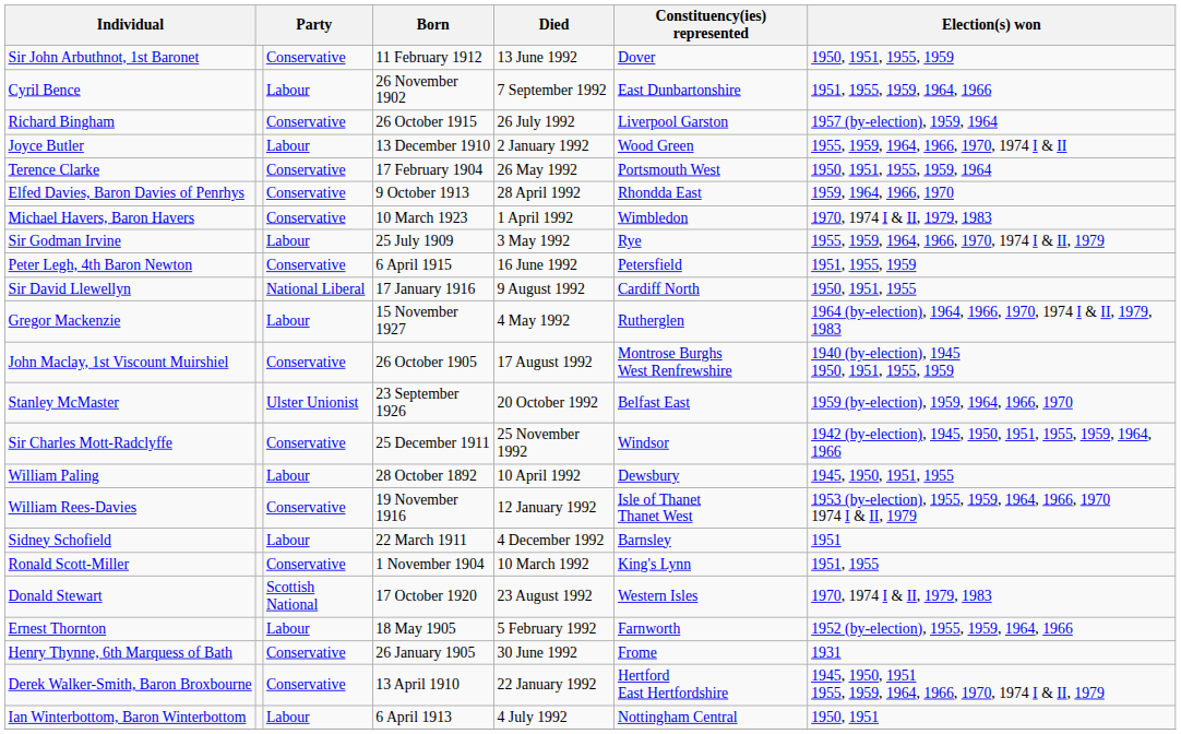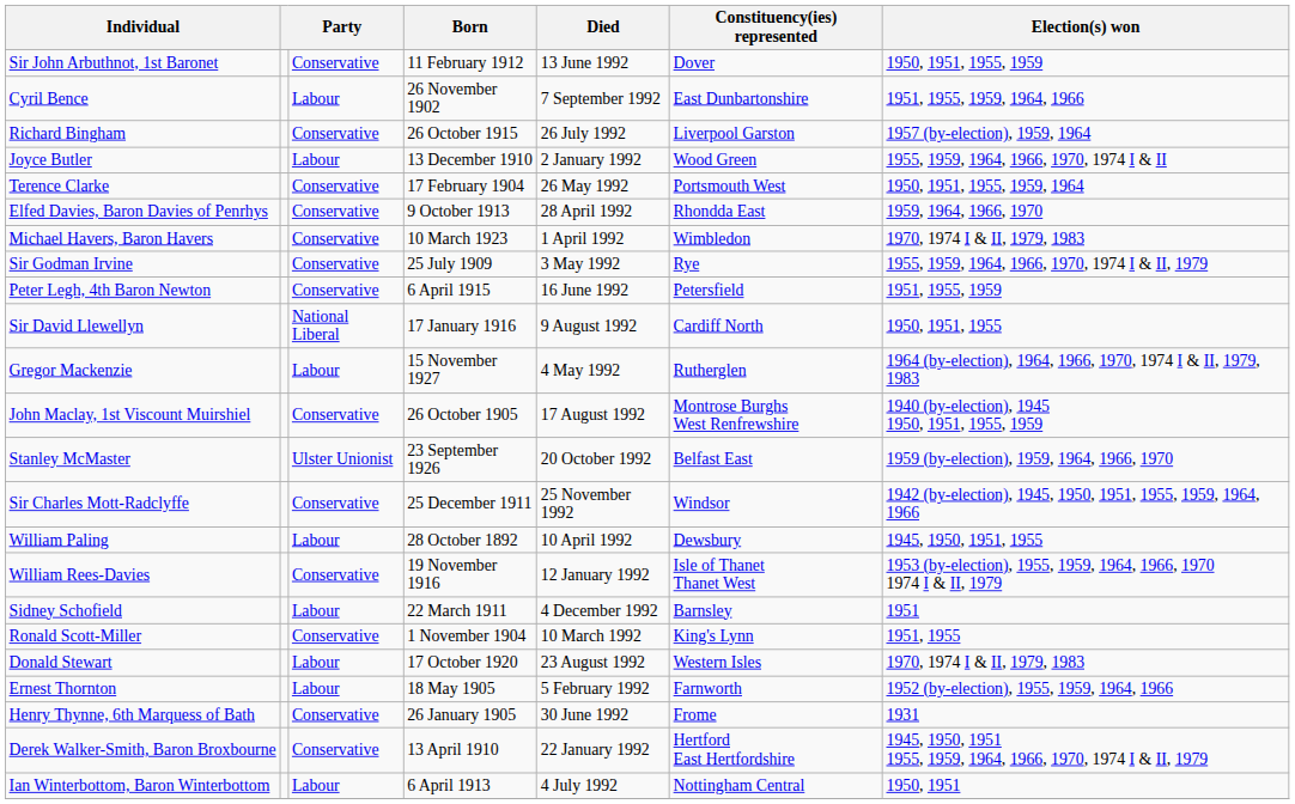Sir Godman Irvine | column 3: Labour -> Conservative
Donald Stewart | column 3: Scottish National -> Labour
